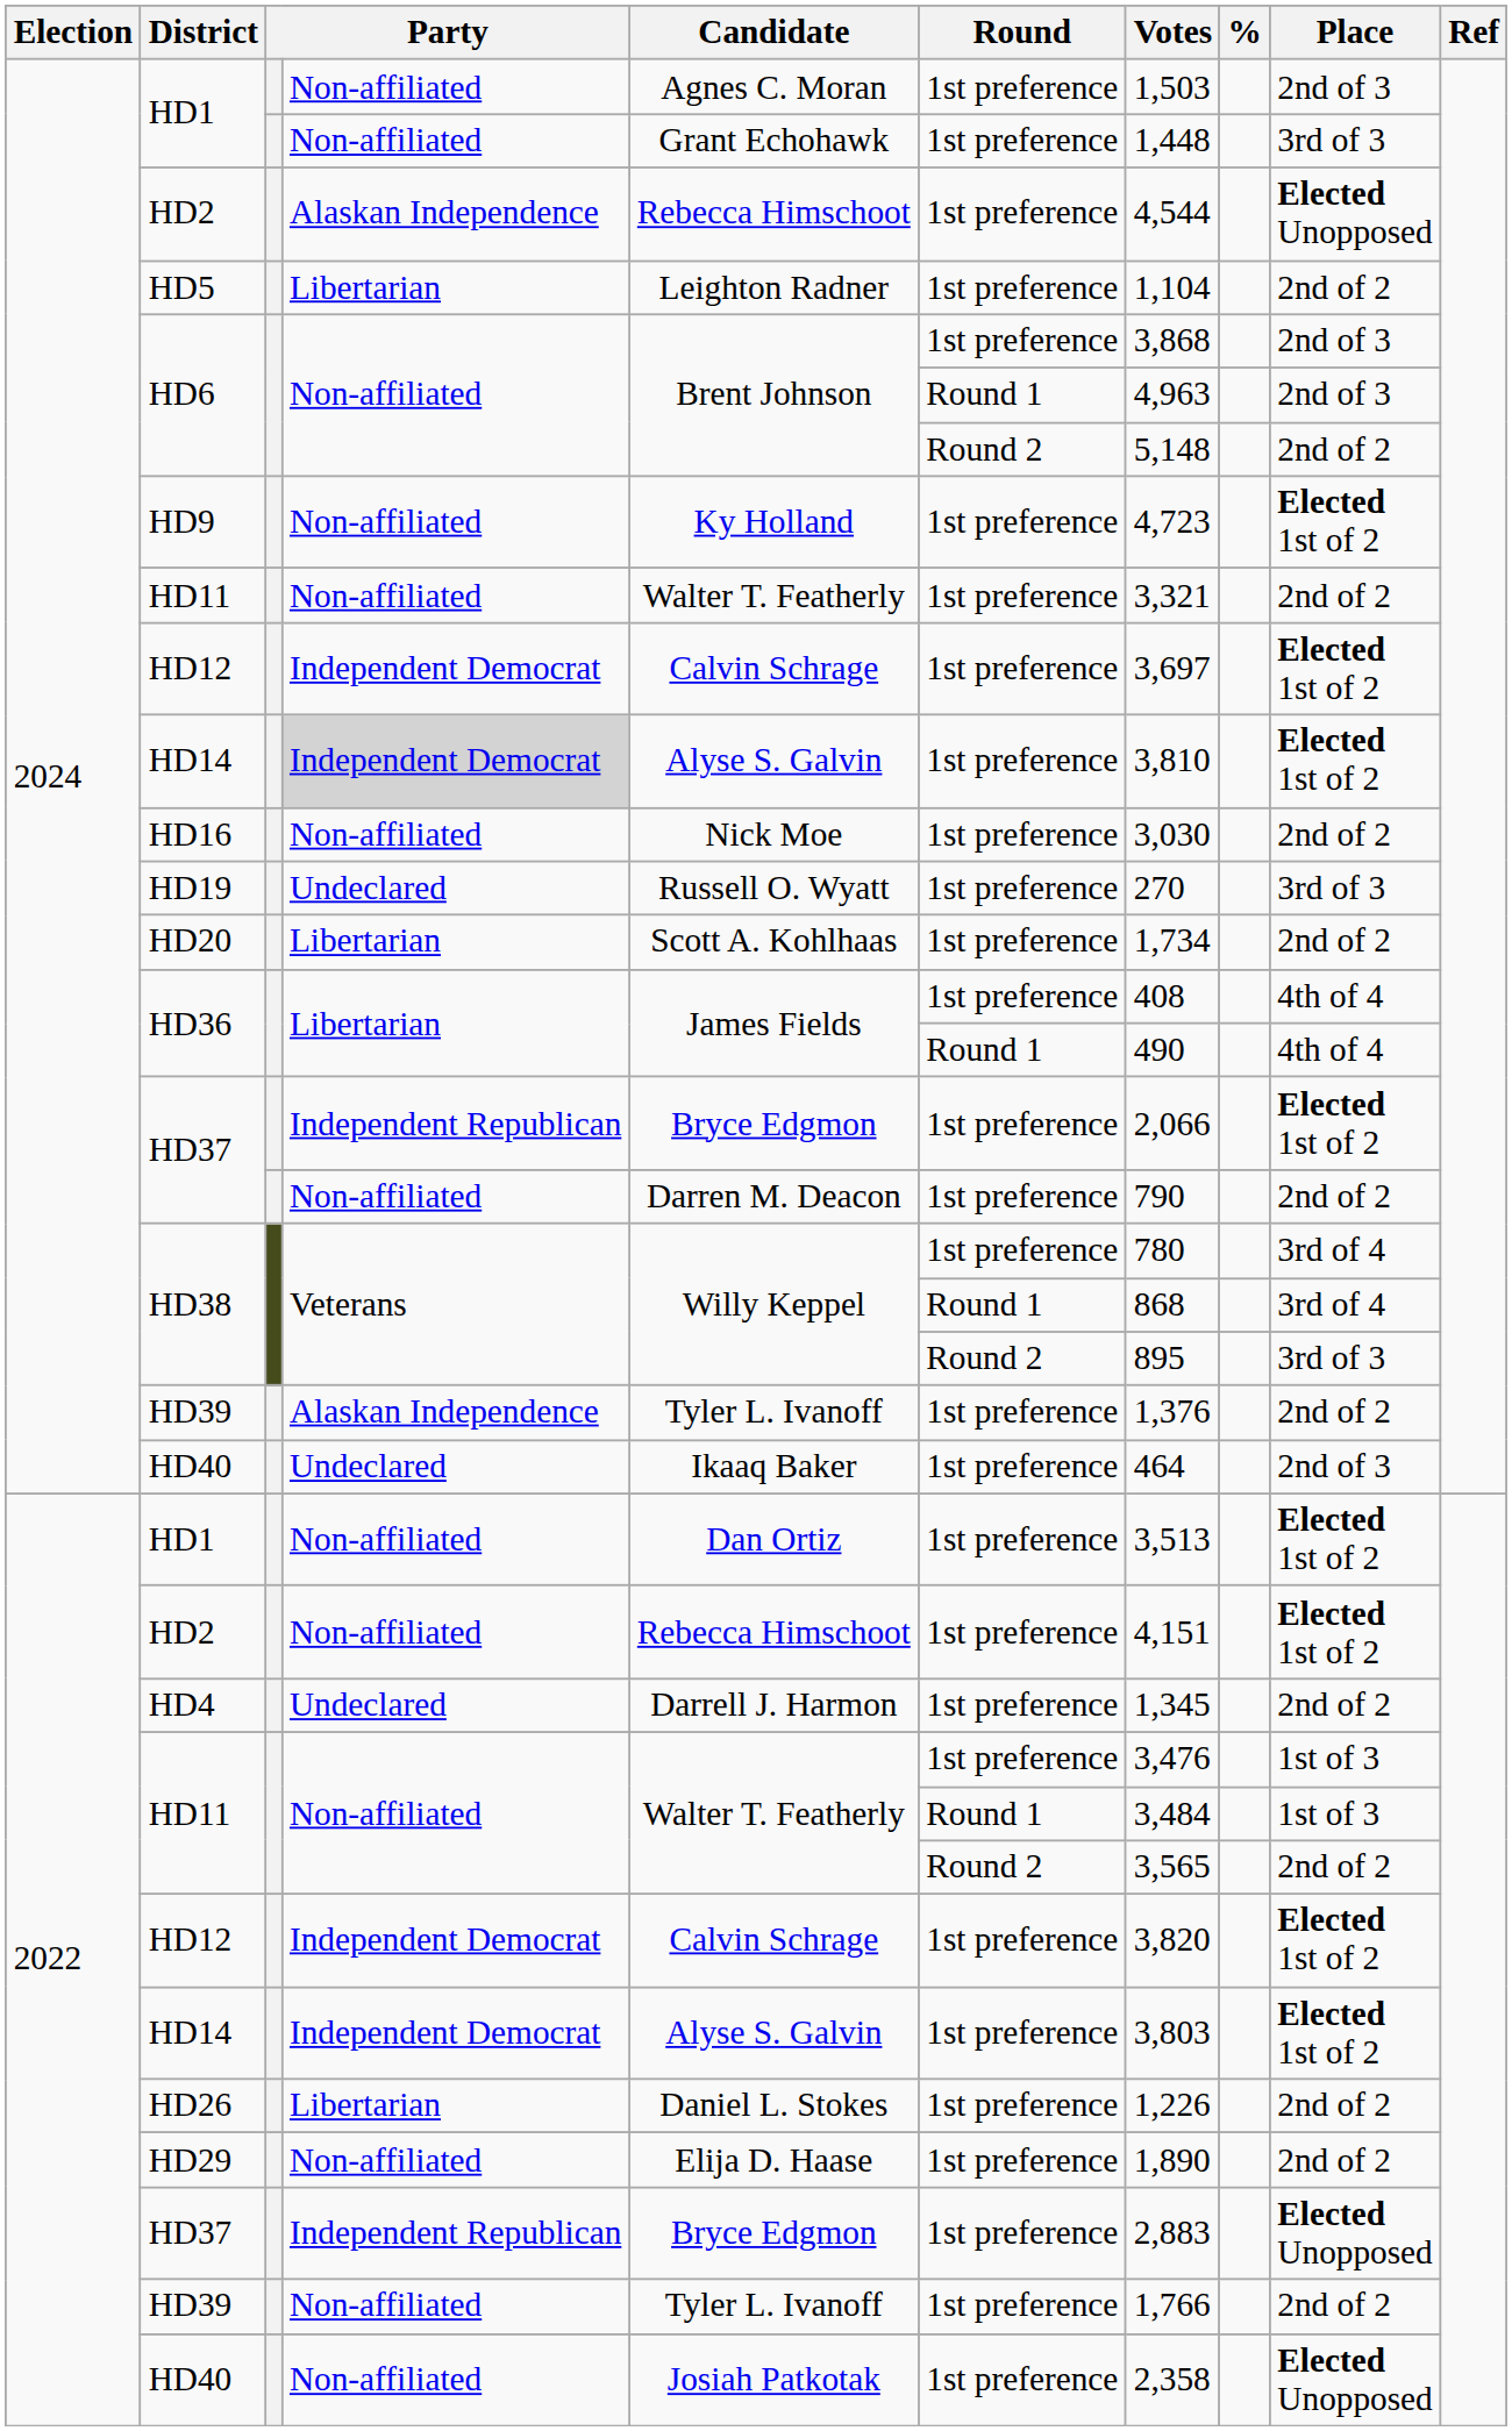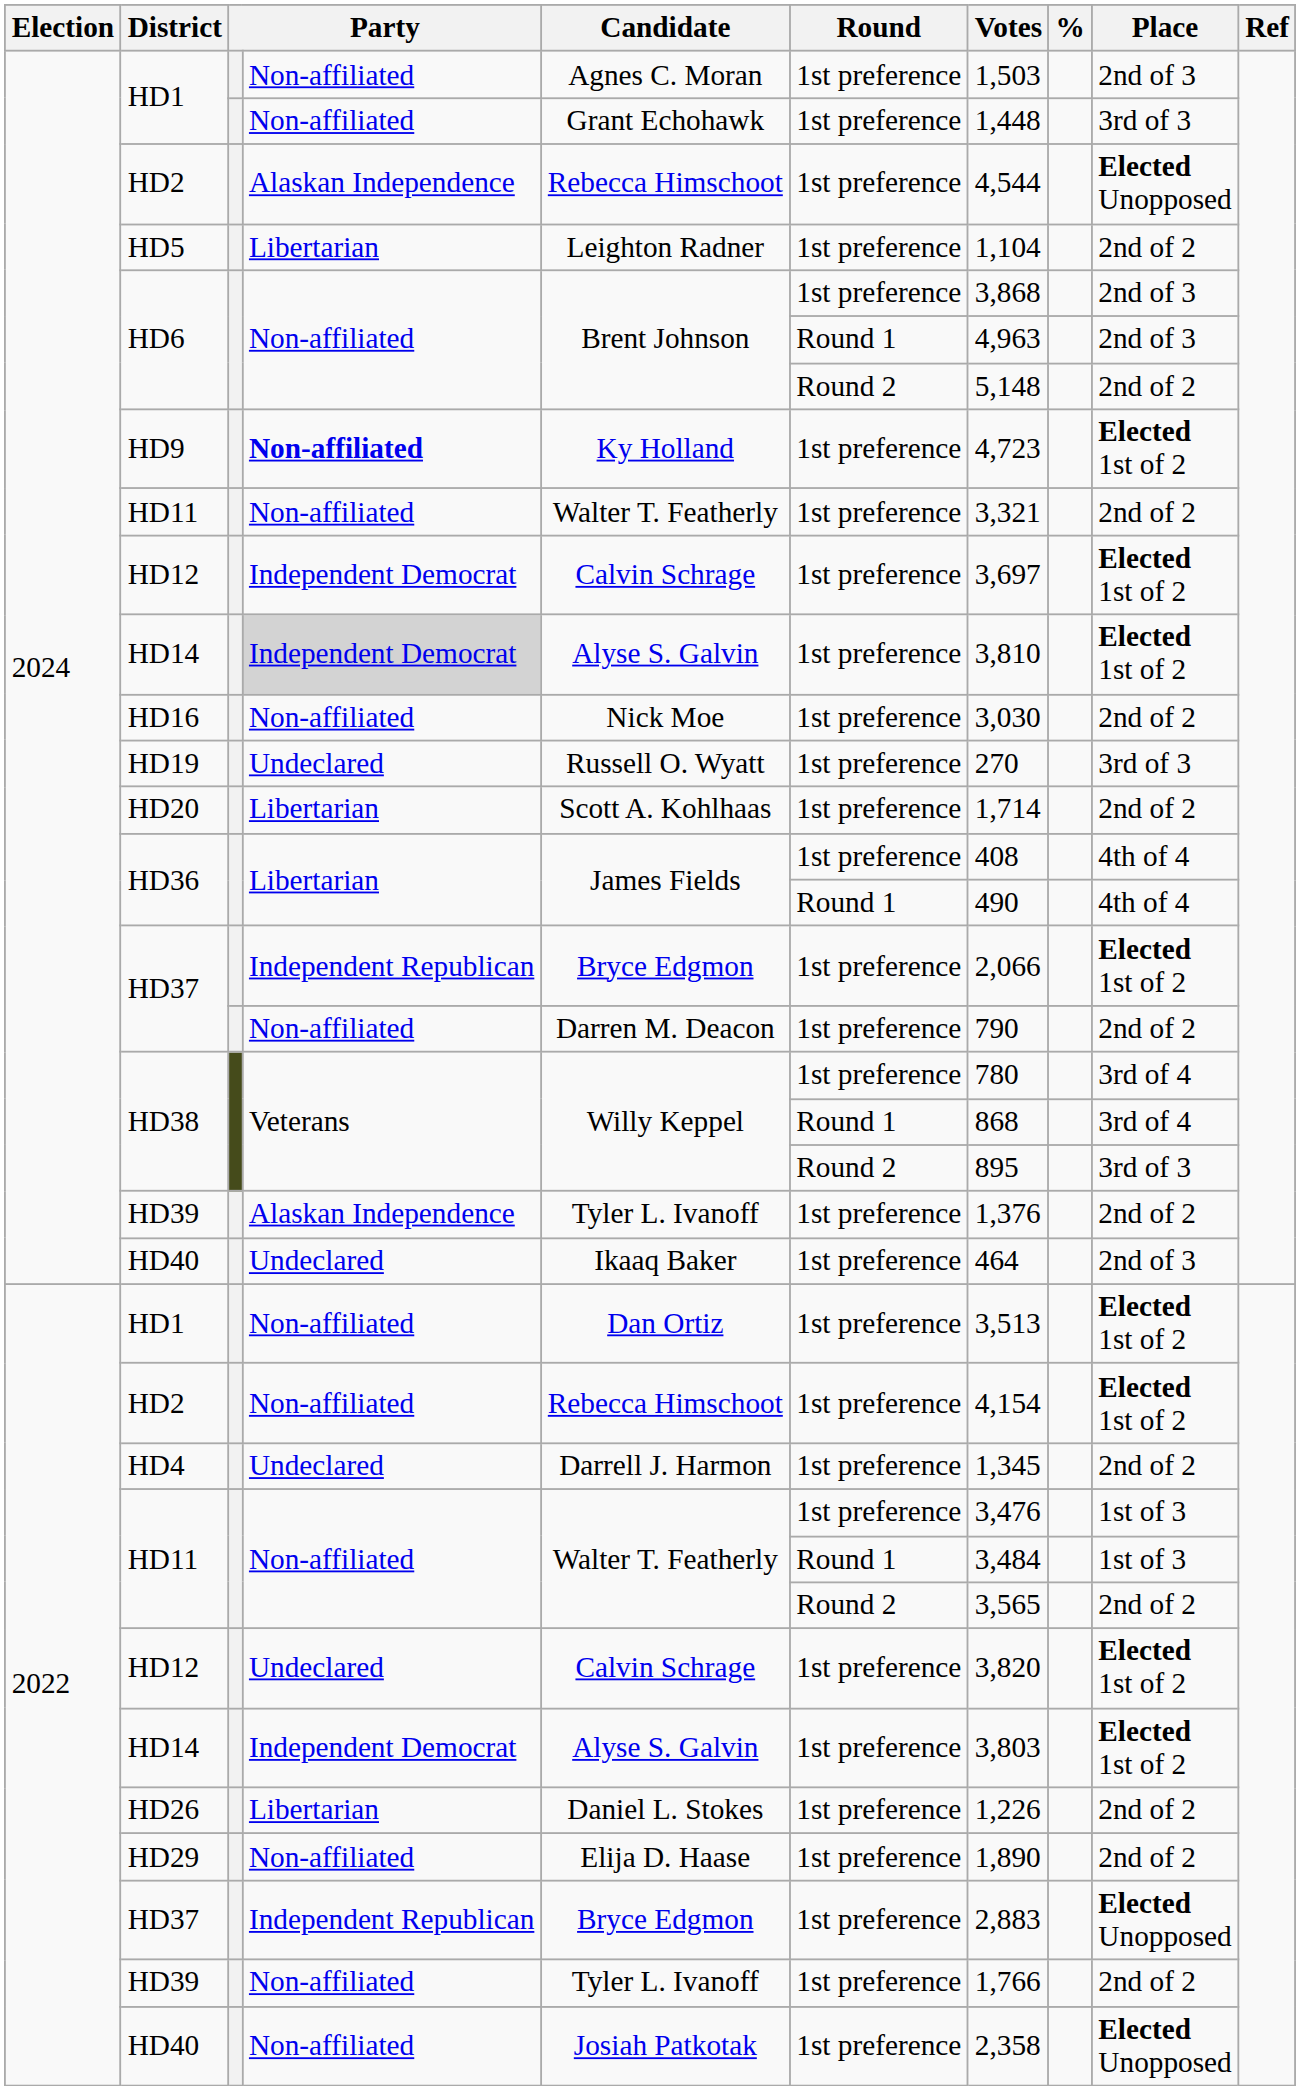HD9 | column 4: normal -> bold
HD20 | Votes: 1,734 -> 1,714
2022 / HD2 | Votes: 4,151 -> 4,154
2022 / HD12 | column 4: Independent Democrat -> Undeclared
